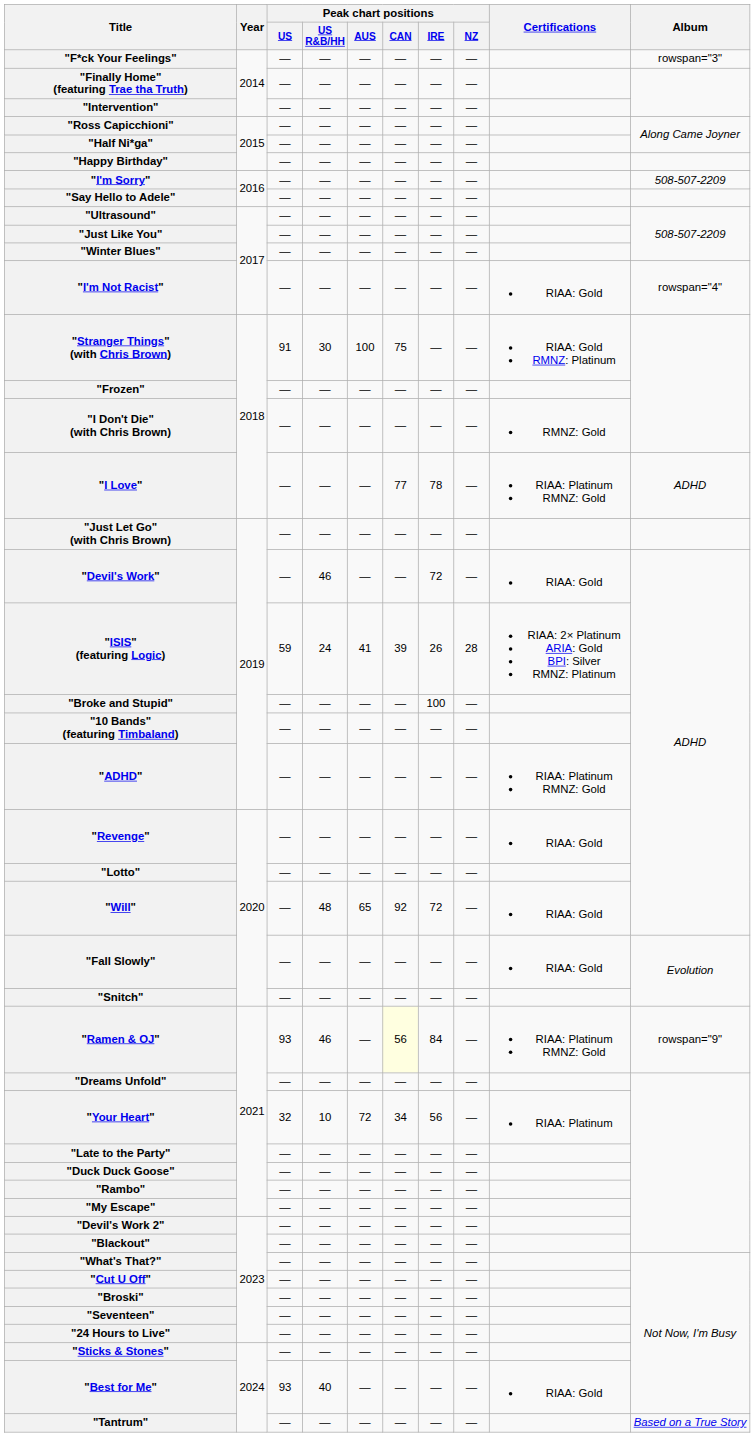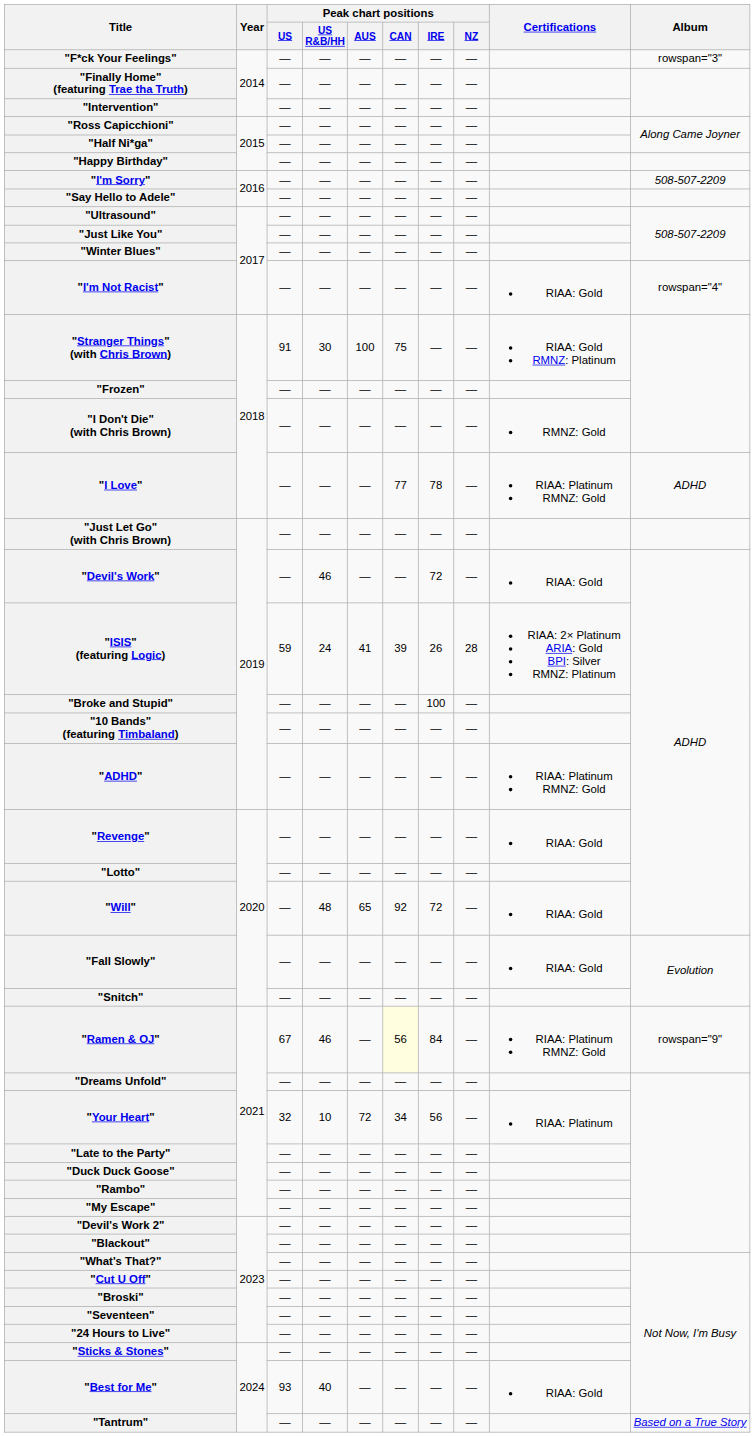"Ramen & OJ" | Peak chart positions / US: 93 -> 67
